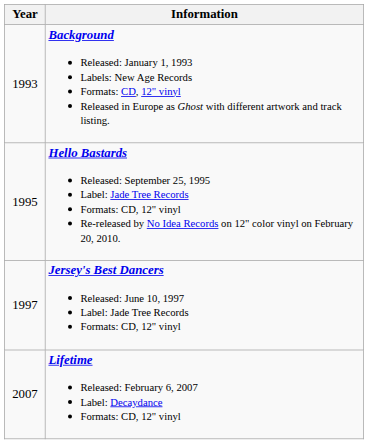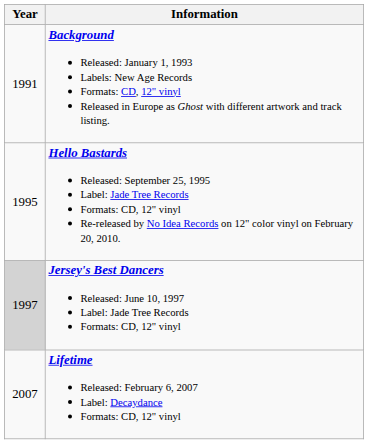row 2 | Year: 1993 -> 1991
row 4 | Year: no background -> lightgrey background
